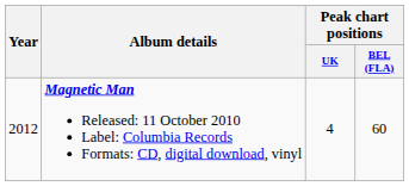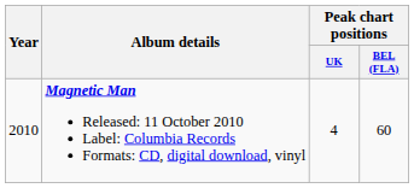row 3 | Year: 2012 -> 2010
